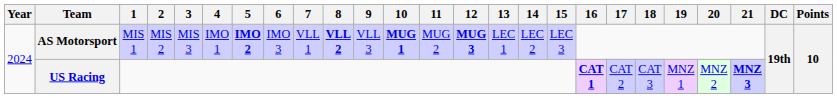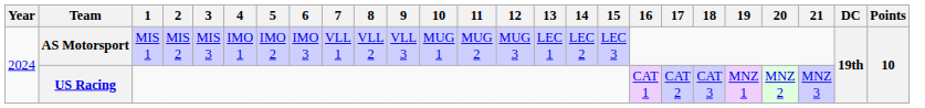AS Motorsport | 5: bold -> normal
AS Motorsport | 8: bold -> normal
AS Motorsport | 10: bold -> normal
AS Motorsport | 12: bold -> normal
US Racing | 16: bold -> normal
US Racing | 21: bold -> normal
